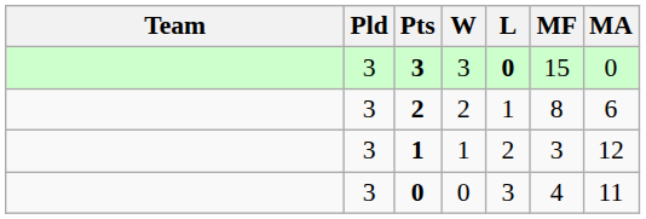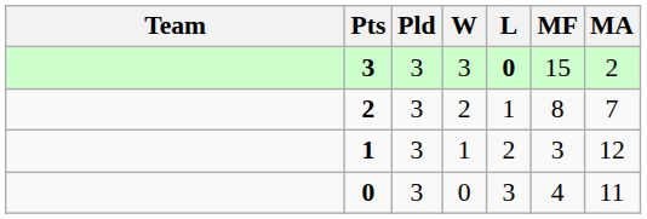columns swapped: Pts <-> Pld
row 2 | MA: 0 -> 2
row 3 | MA: 6 -> 7
